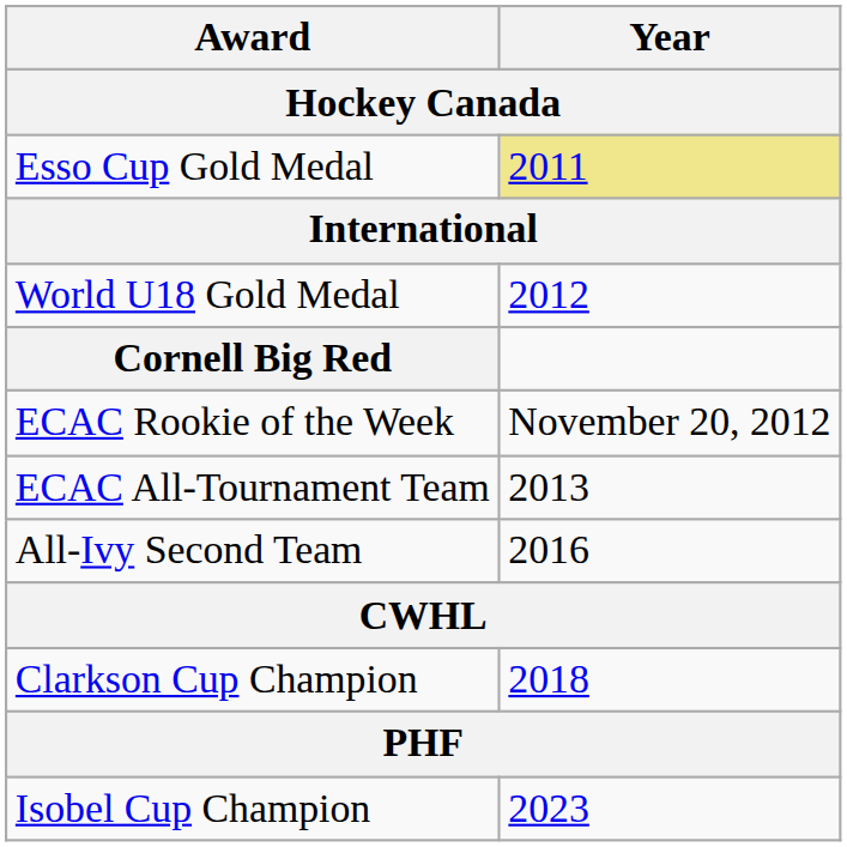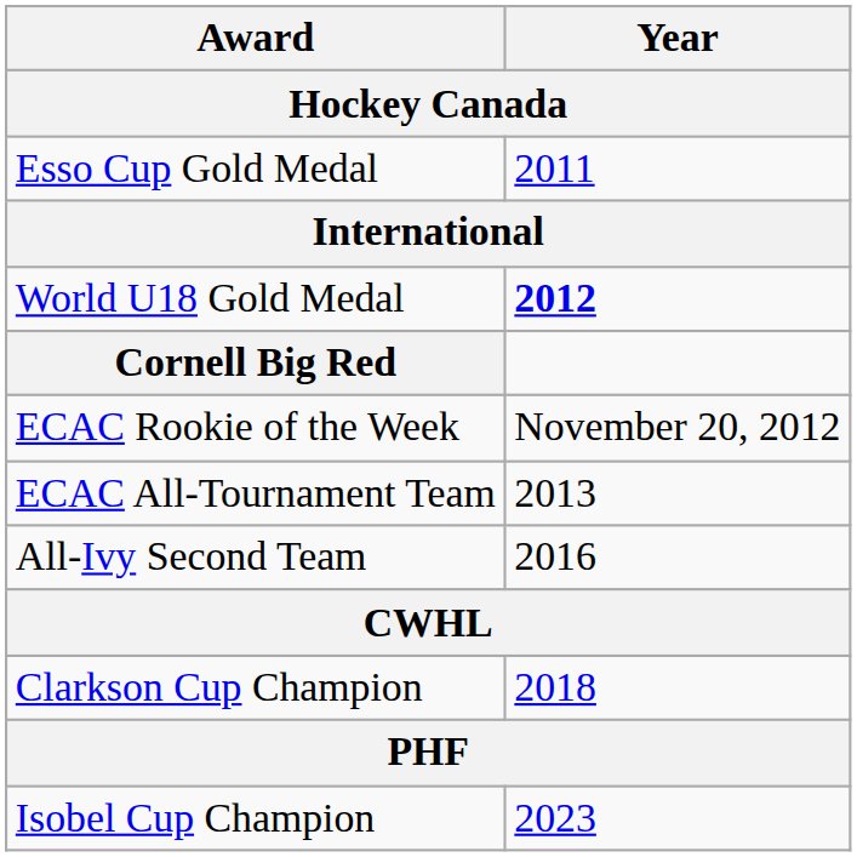Esso Cup Gold Medal | Year: khaki background -> no background
World U18 Gold Medal | Year: normal -> bold
